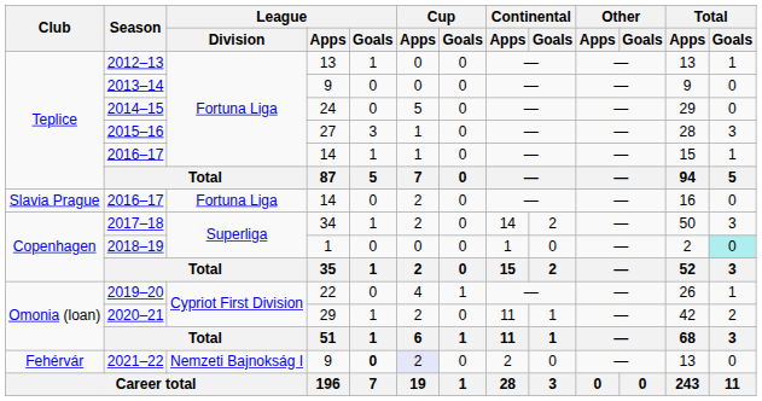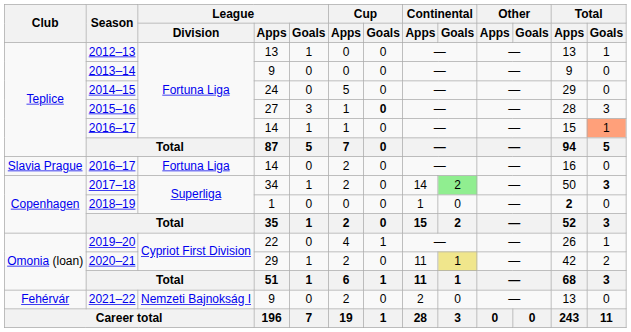2015–16 | Cup / Goals: normal -> bold
Teplice / 2016–17 | Total / Goals: no background -> lightsalmon background
2017–18 | Continental / Goals: no background -> lightgreen background
2017–18 | Total / Goals: normal -> bold
2018–19 | Total / Apps: normal -> bold
2018–19 | Total / Goals: paleturquoise background -> no background
2020–21 | Continental / Goals: no background -> khaki background
2021–22 | League / Goals: bold -> normal
2021–22 | Cup / Apps: lavender background -> no background
